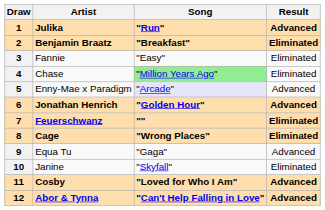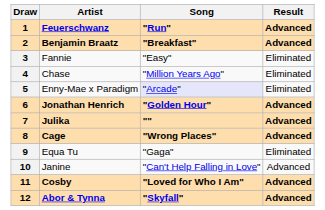1 | Artist: Julika -> Feuerschwanz
2 | Result: Eliminated -> Advanced
4 | Song: lightgreen background -> no background
5 | Result: Advanced -> Eliminated
7 | Artist: Feuerschwanz -> Julika
7 | Result: Eliminated -> Advanced
8 | Result: Eliminated -> Advanced
9 | Result: Advanced -> Eliminated
10 | Song: "Skyfall" -> "Can't Help Falling in Love"
10 | Result: Eliminated -> Advanced
12 | Song: "Can't Help Falling in Love" -> "Skyfall"
